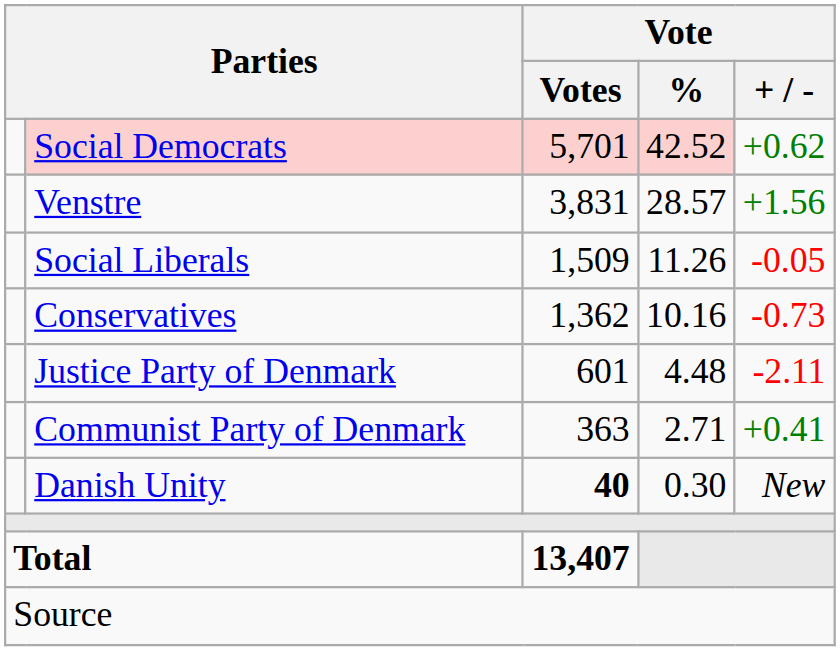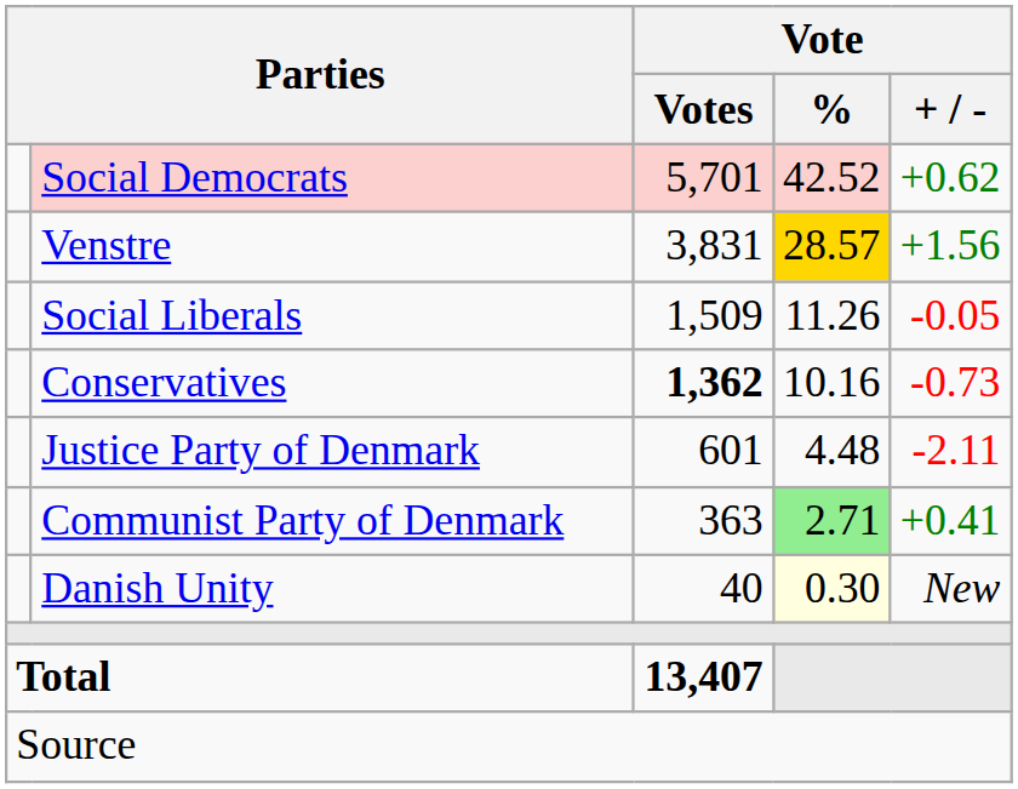Venstre | Vote / %: no background -> gold background
Conservatives | Vote / Votes: normal -> bold
Communist Party of Denmark | Vote / %: no background -> lightgreen background
Danish Unity | Vote / Votes: bold -> normal
Danish Unity | Vote / %: no background -> lightyellow background
